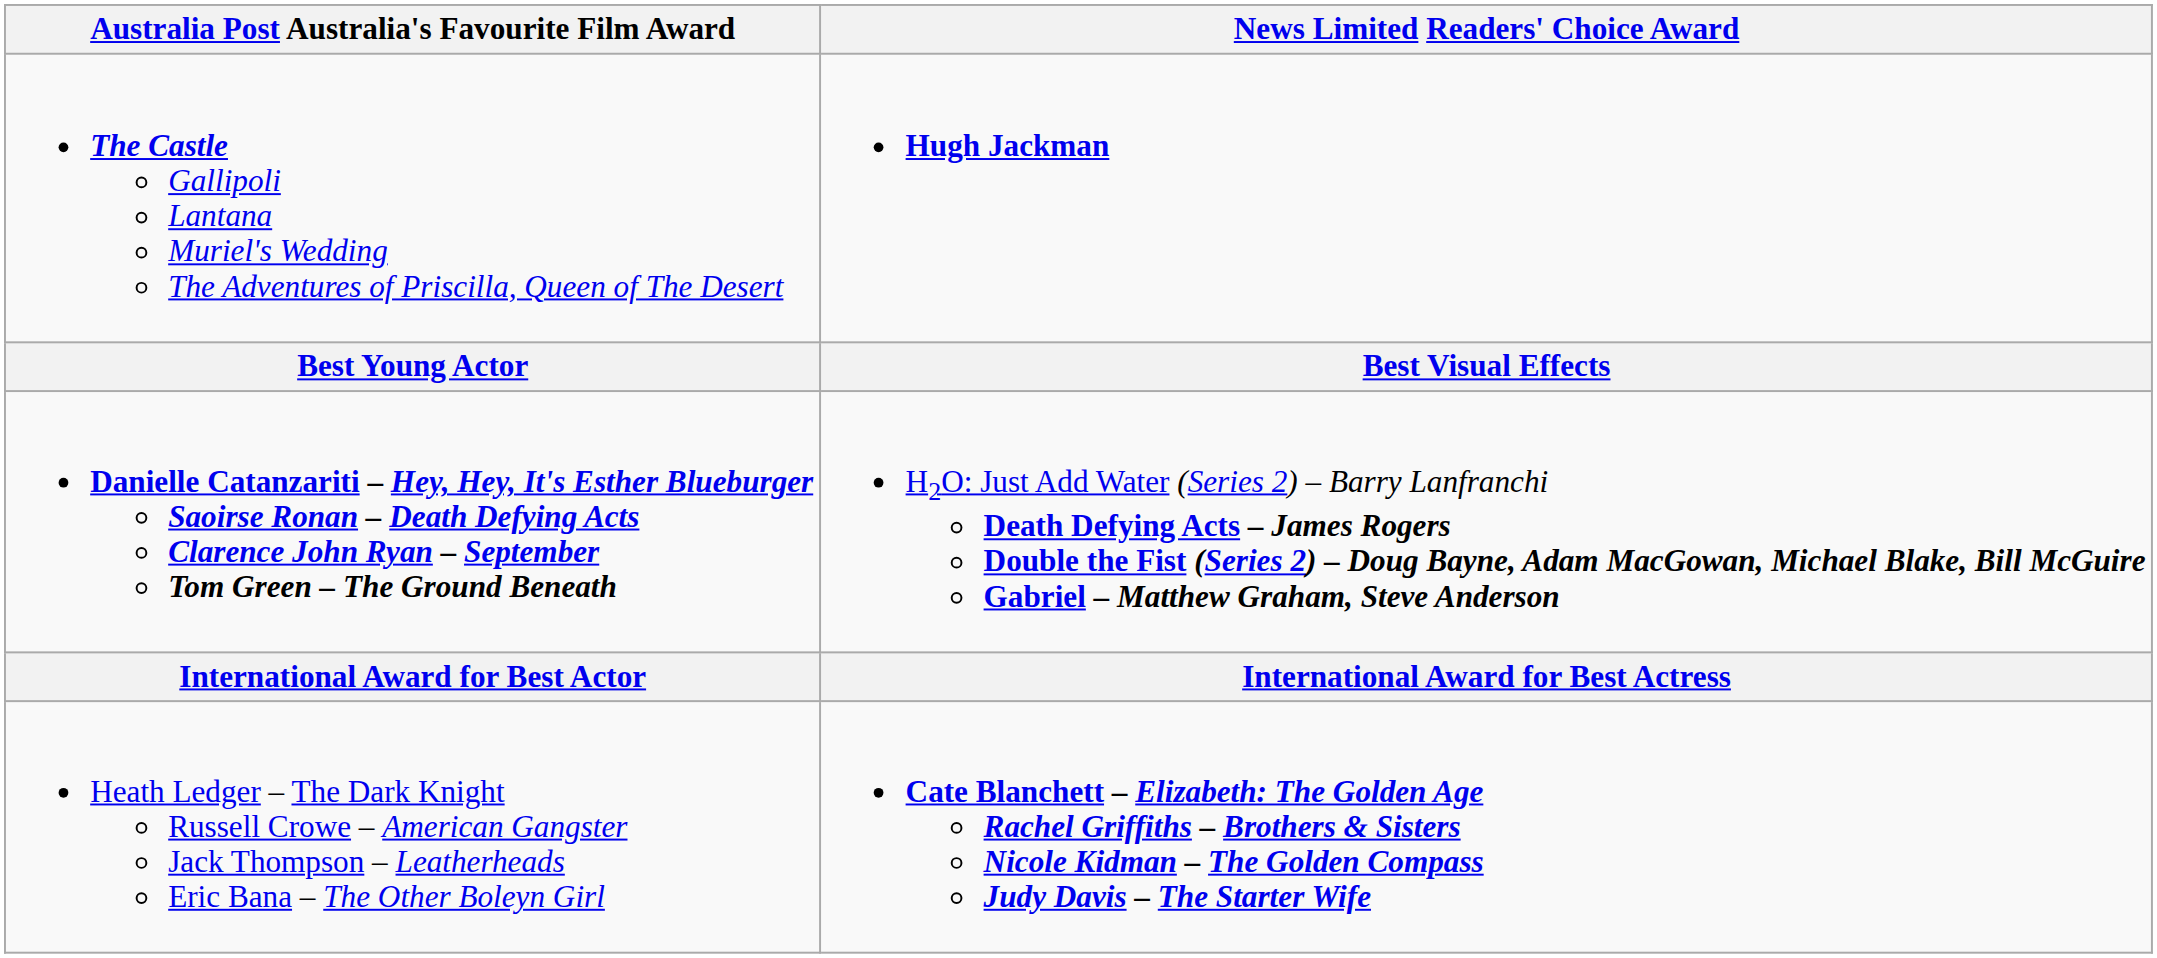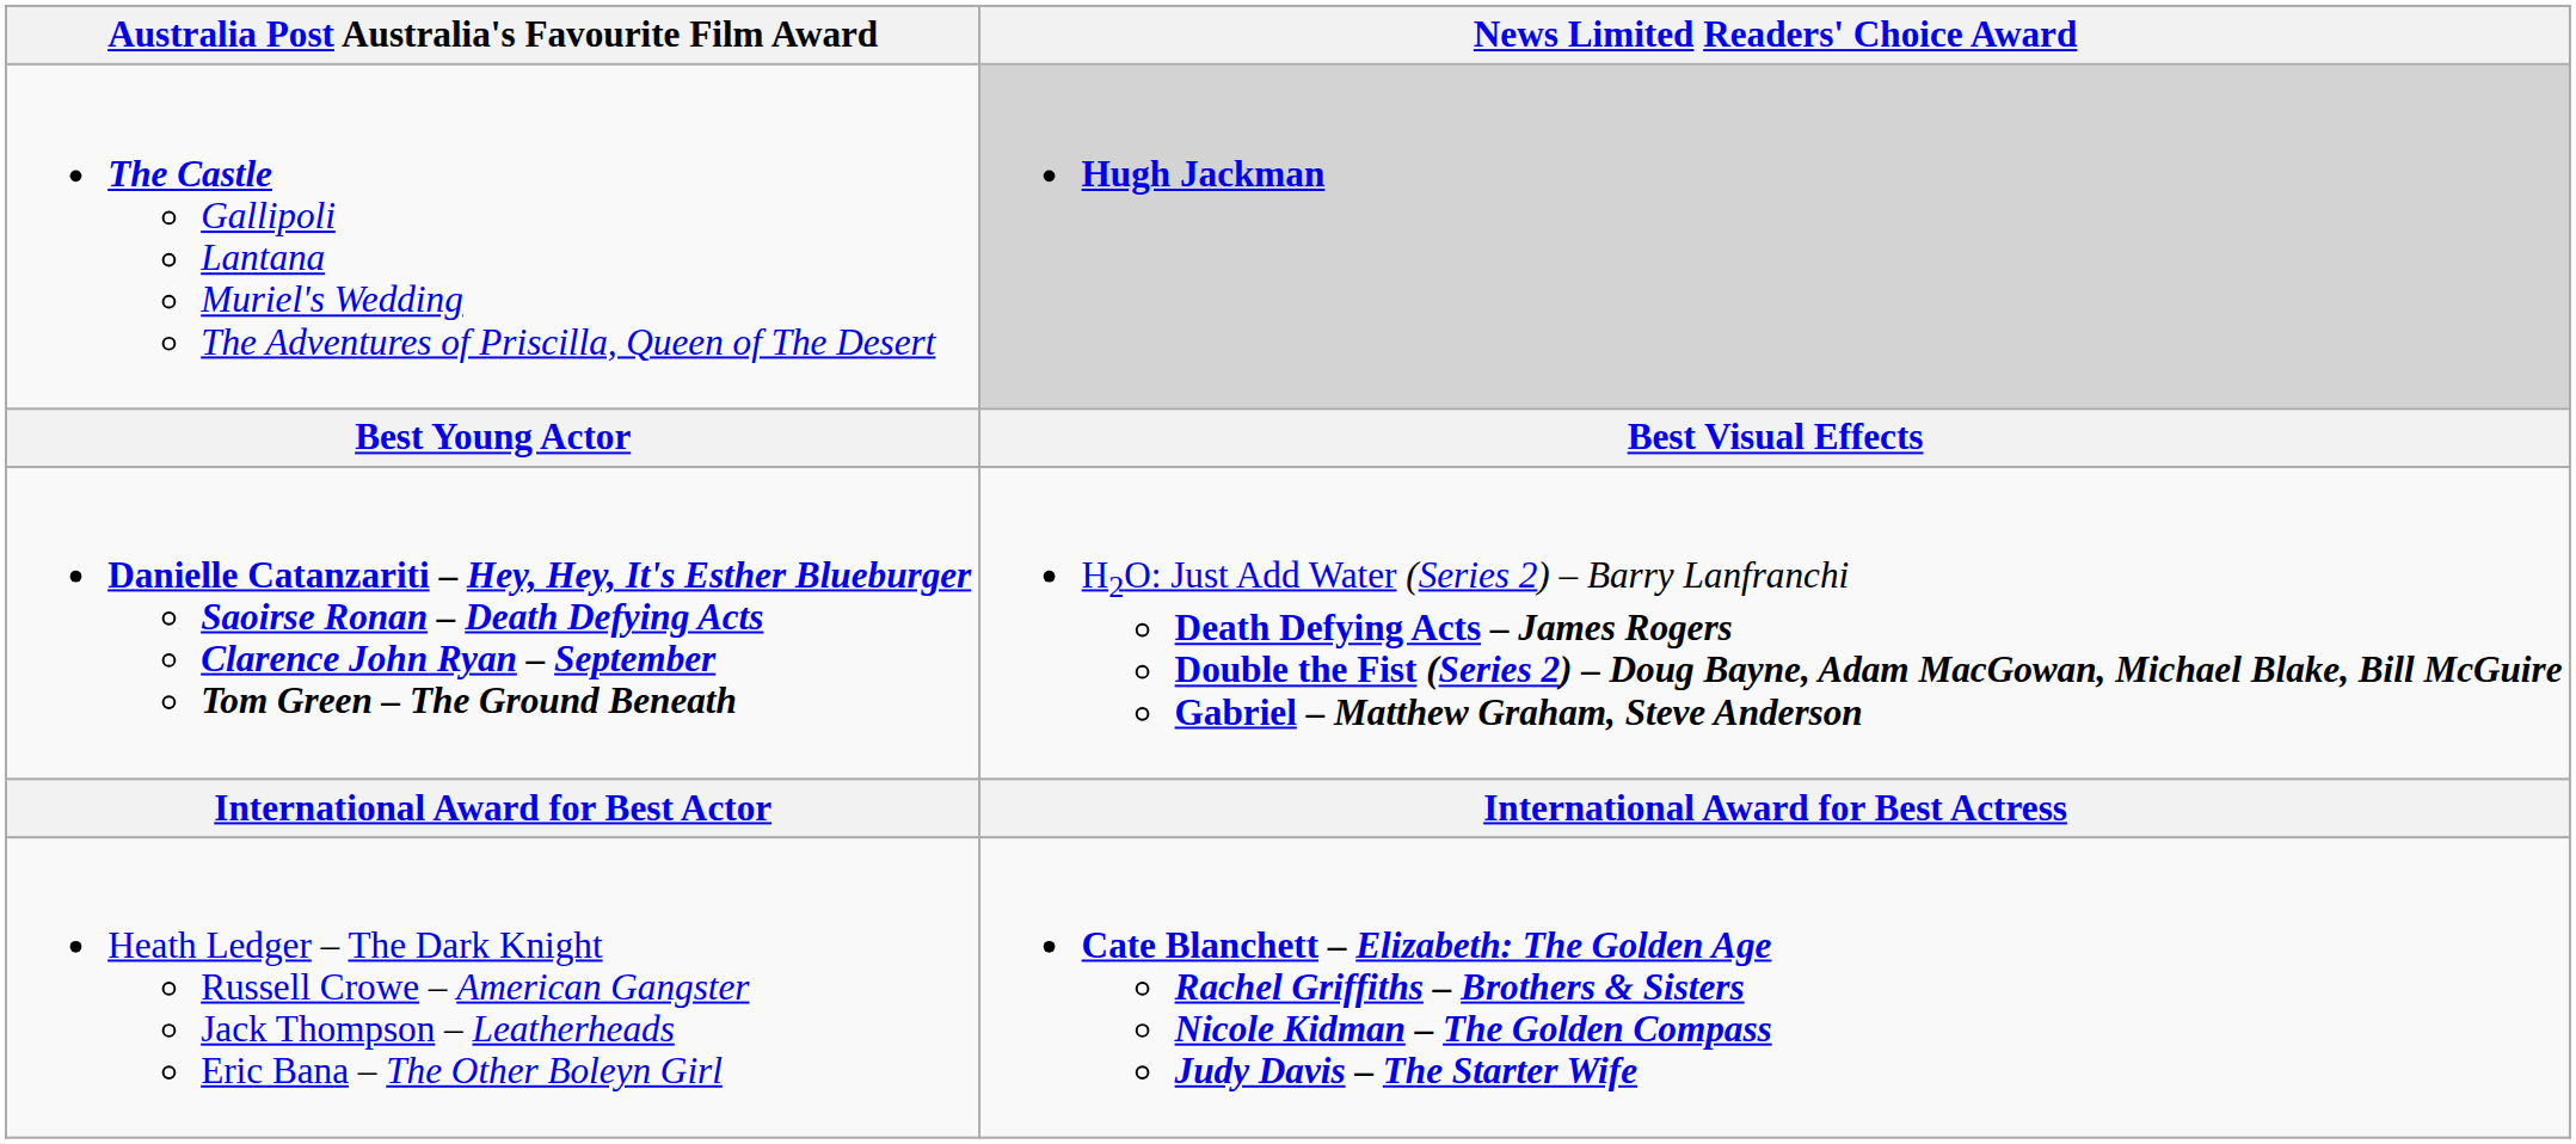row 2 | News Limited Readers' Choice Award: no background -> lightgrey background
